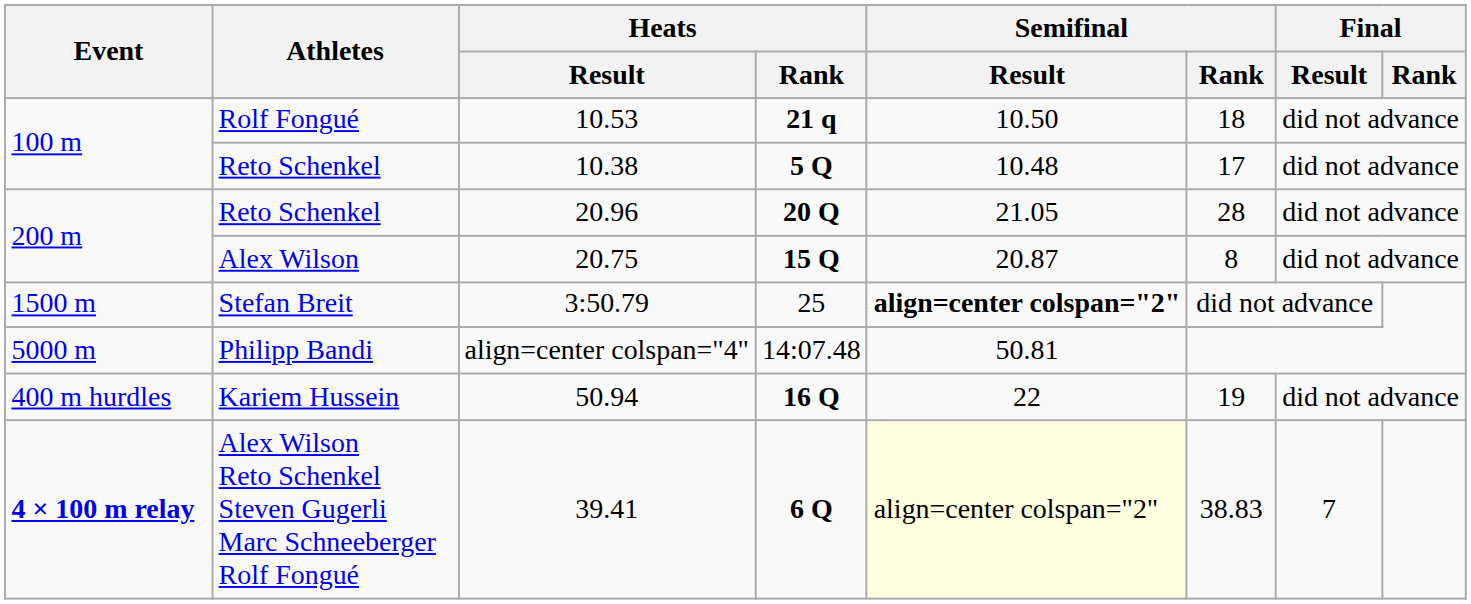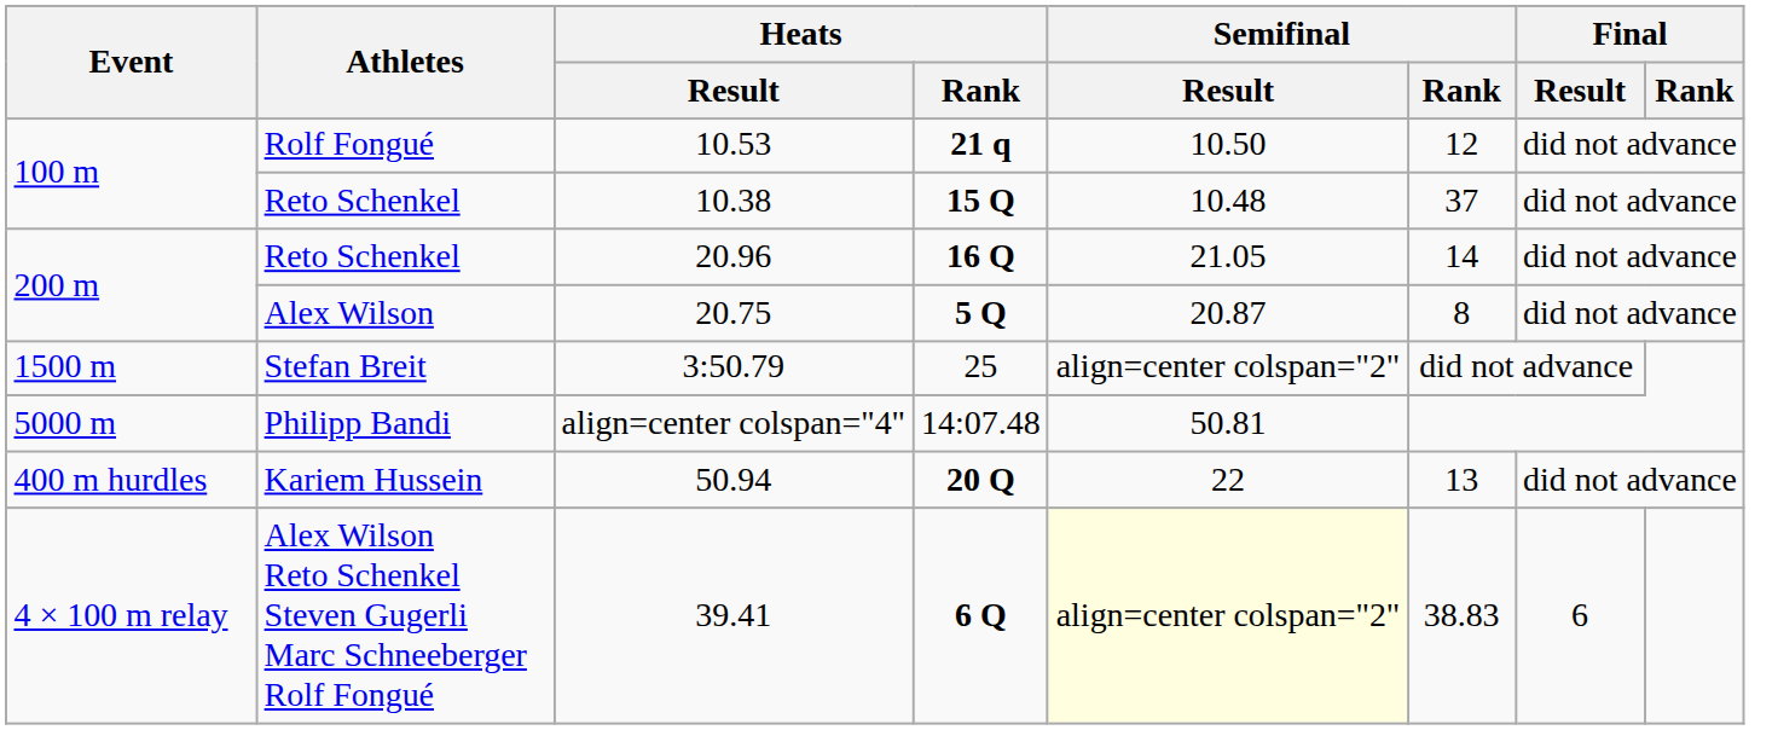10.53 | Semifinal / Rank: 18 -> 12
10.38 | Heats / Rank: 5 Q -> 15 Q
10.38 | Semifinal / Rank: 17 -> 37
20.96 | Heats / Rank: 20 Q -> 16 Q
20.96 | Semifinal / Rank: 28 -> 14
20.75 | Heats / Rank: 15 Q -> 5 Q
3:50.79 | Semifinal / Result: bold -> normal
50.94 | Heats / Rank: 16 Q -> 20 Q
50.94 | Semifinal / Rank: 19 -> 13
39.41 | Event: bold -> normal
39.41 | Final / Result: 7 -> 6
